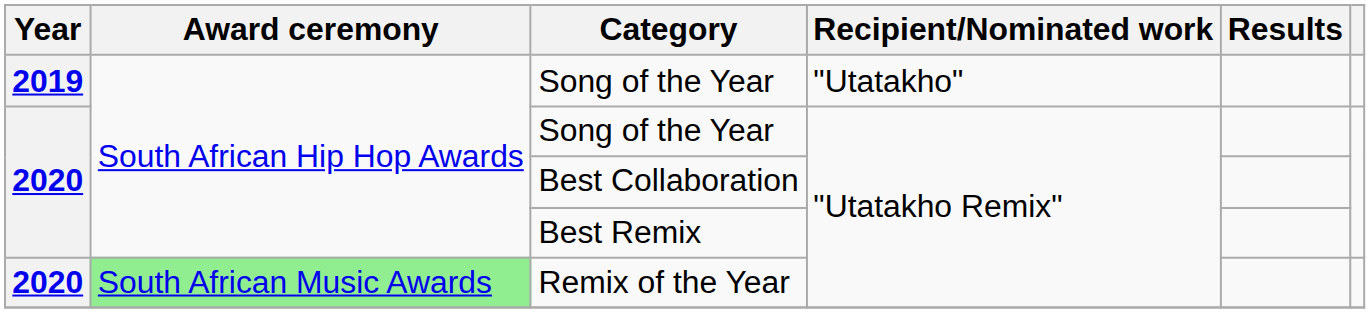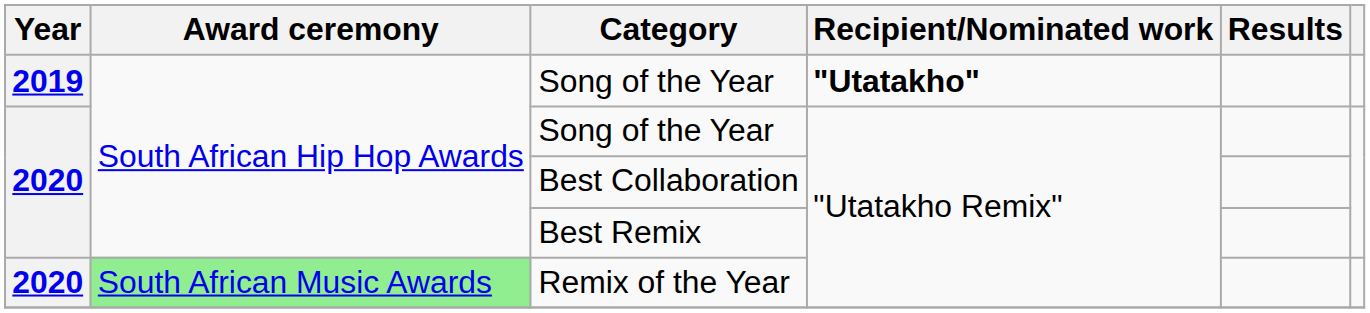2019 / Song of the Year | Recipient/Nominated work: normal -> bold
